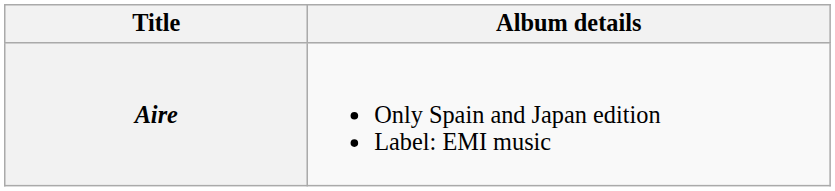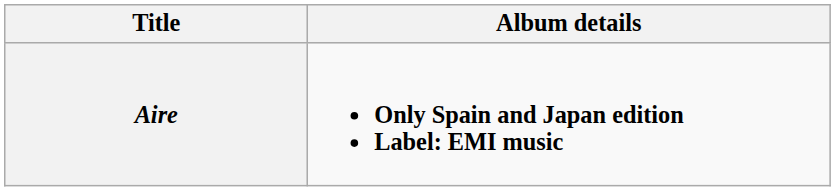Aire | Album details: normal -> bold
